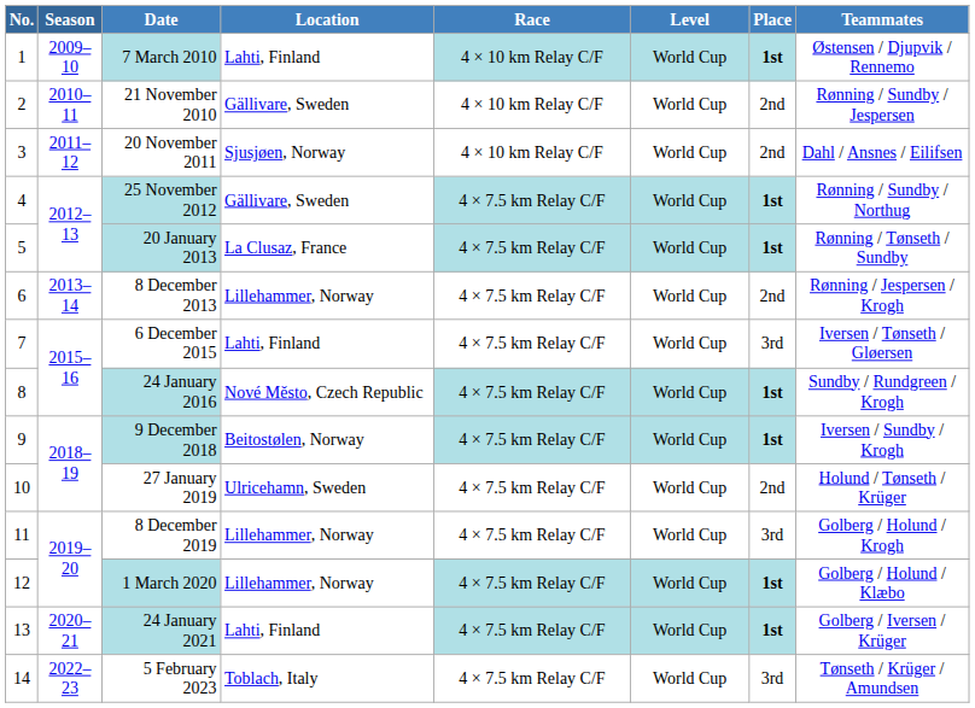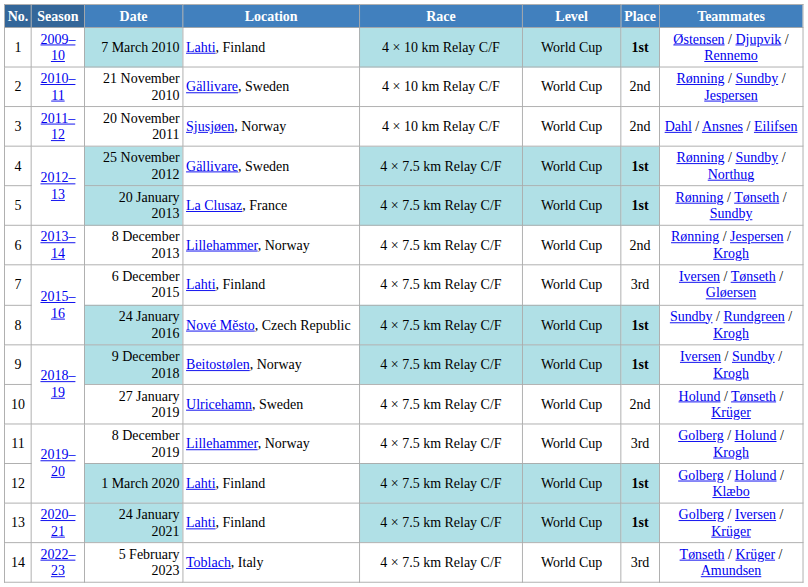1 March 2020 | Location: Lillehammer, Norway -> Lahti, Finland
